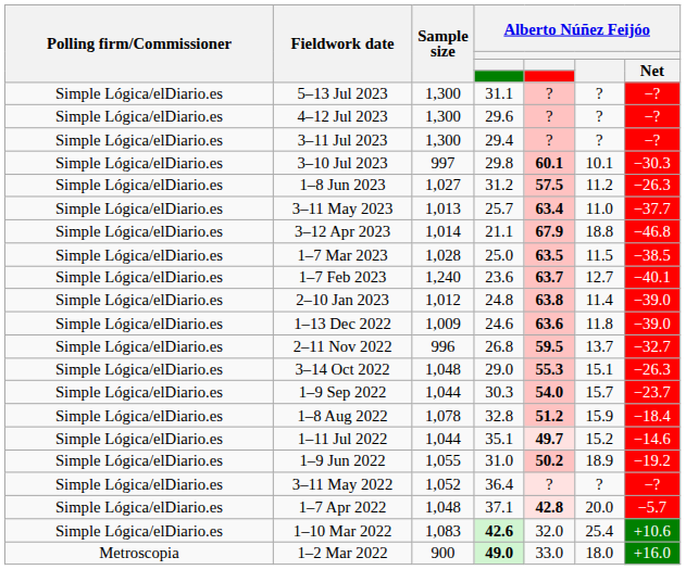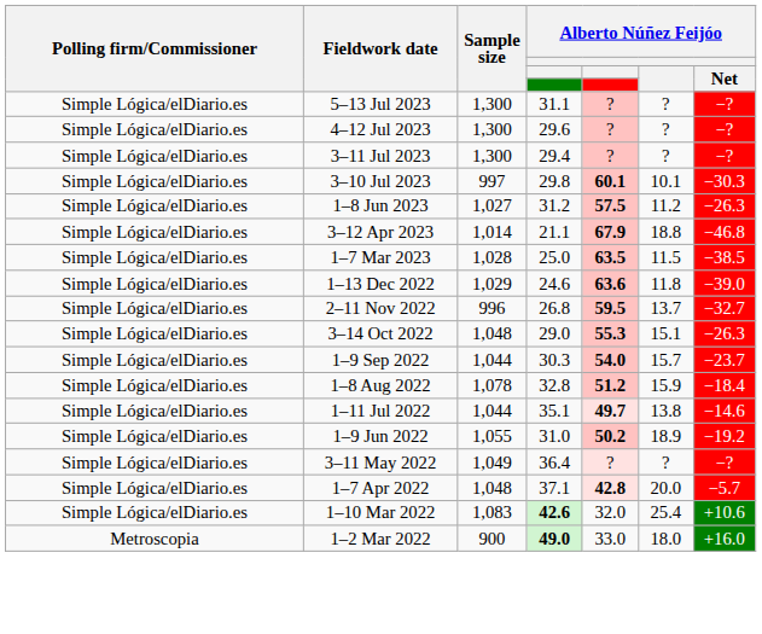- row: Simple Lógica/elDiario.es | 3–11 May 2023 | 1,013 | 25.7 | 63.4 | 11.0 | −37.7
- row: Simple Lógica/elDiario.es | 1–7 Feb 2023 | 1,240 | 23.6 | 63.7 | 12.7 | −40.1
- row: Simple Lógica/elDiario.es | 2–10 Jan 2023 | 1,012 | 24.8 | 63.8 | 11.4 | −39.0
1–13 Dec 2022 | Sample size: 1,009 -> 1,029
1–11 Jul 2022 | column 6: 15.2 -> 13.8
3–11 May 2022 | Sample size: 1,052 -> 1,049
